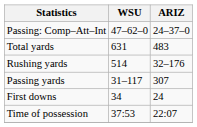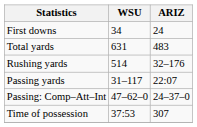rows swapped: First downs <-> Passing: Comp–Att–Int
Passing yards | ARIZ: 307 -> 22:07
Time of possession | ARIZ: 22:07 -> 307
